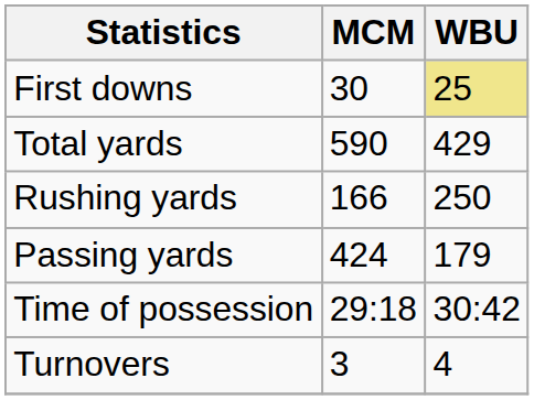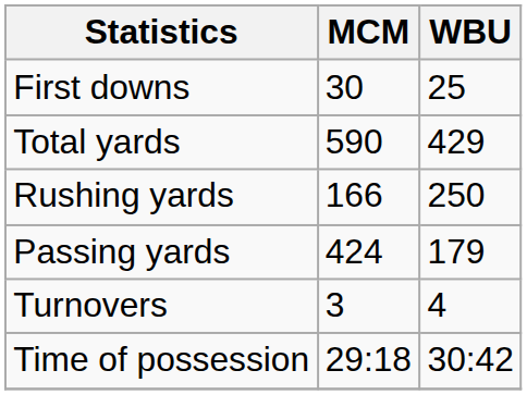First downs | WBU: khaki background -> no background
rows swapped: Turnovers <-> Time of possession
